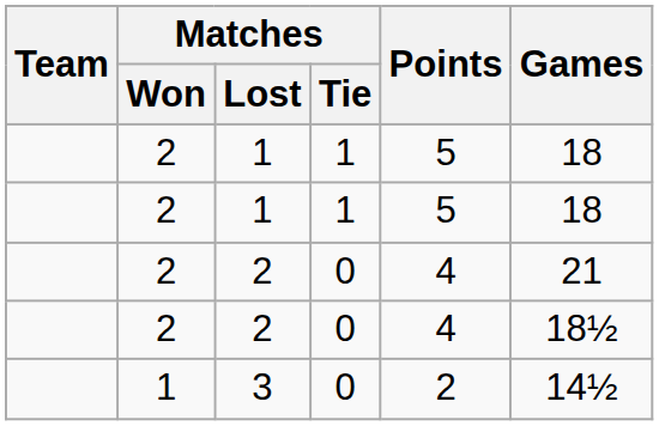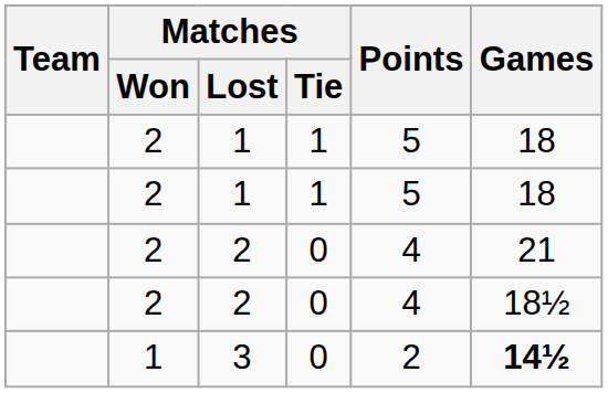3 | Games: normal -> bold
